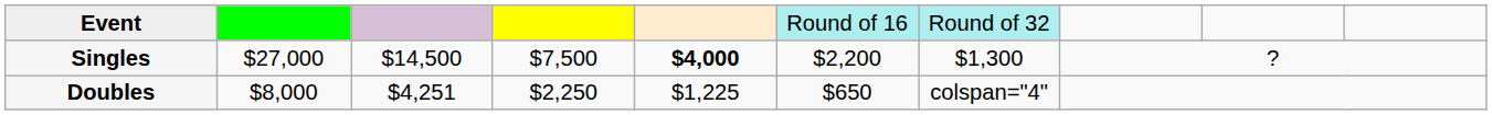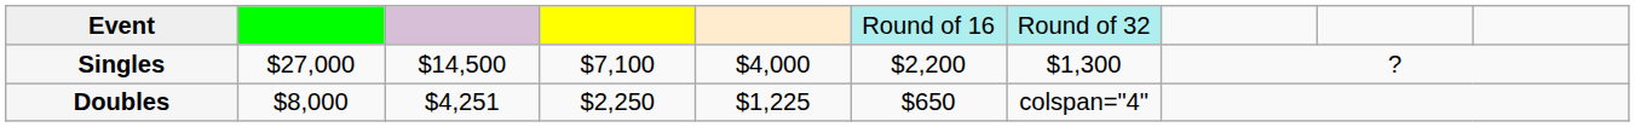Singles | column 4: $7,500 -> $7,100
Singles | column 5: bold -> normal
